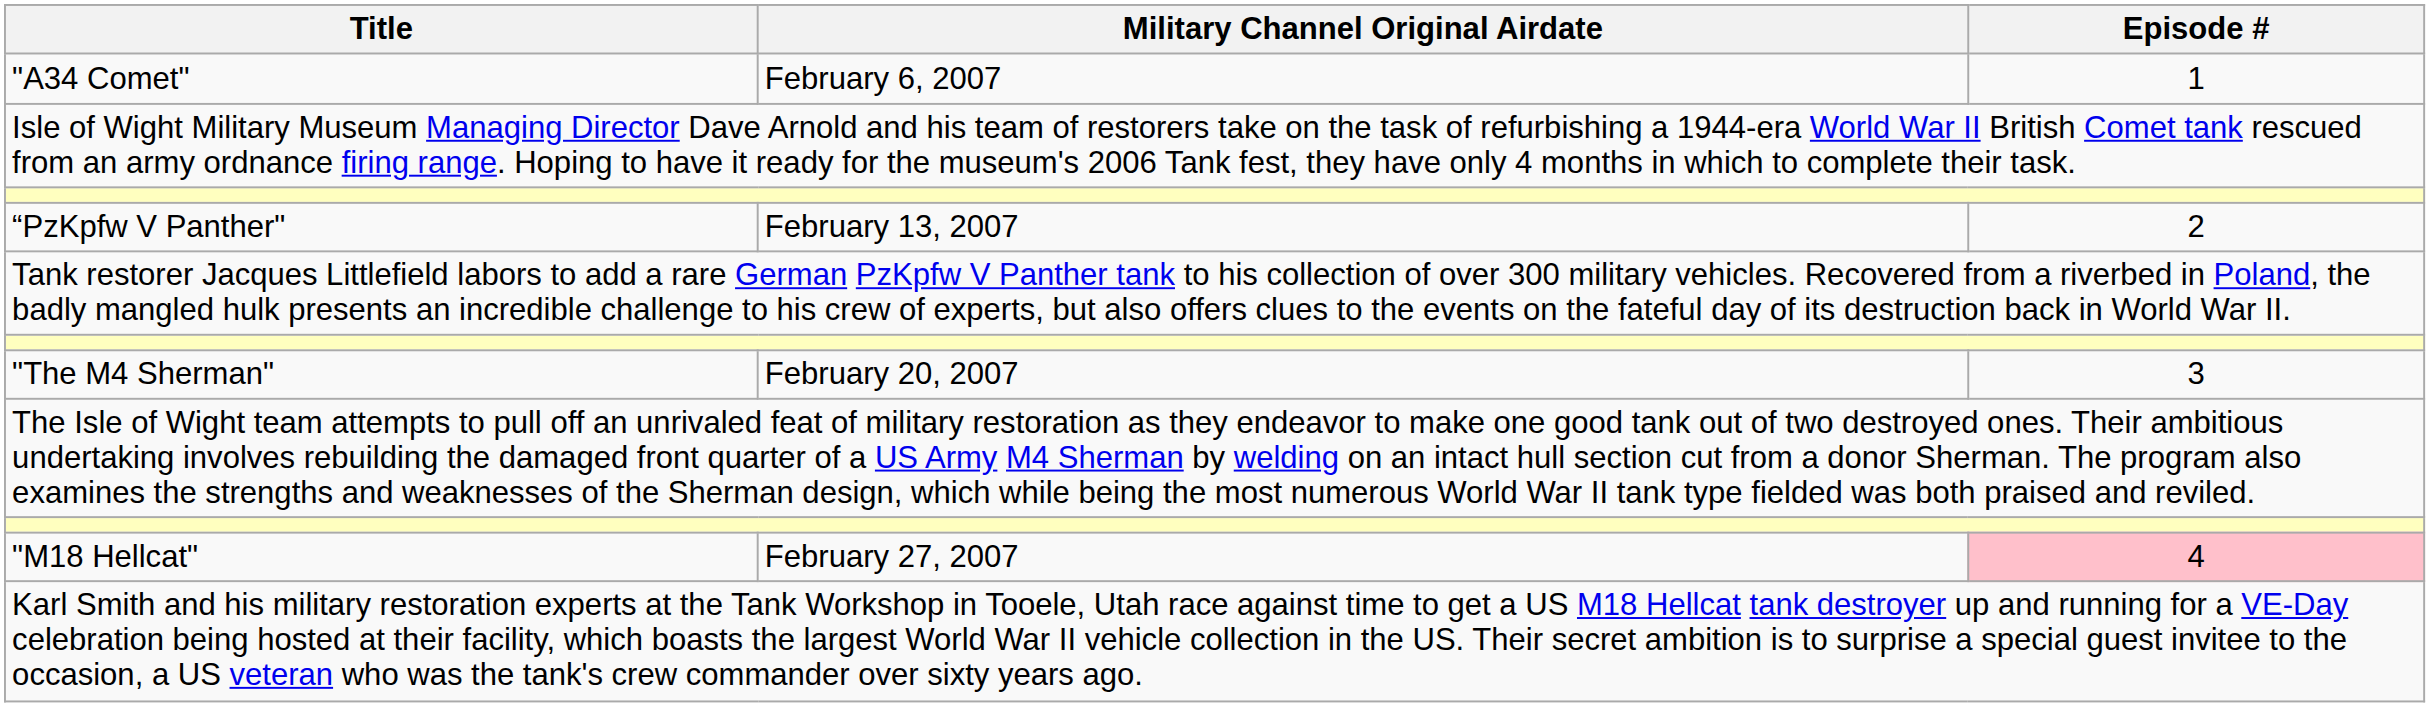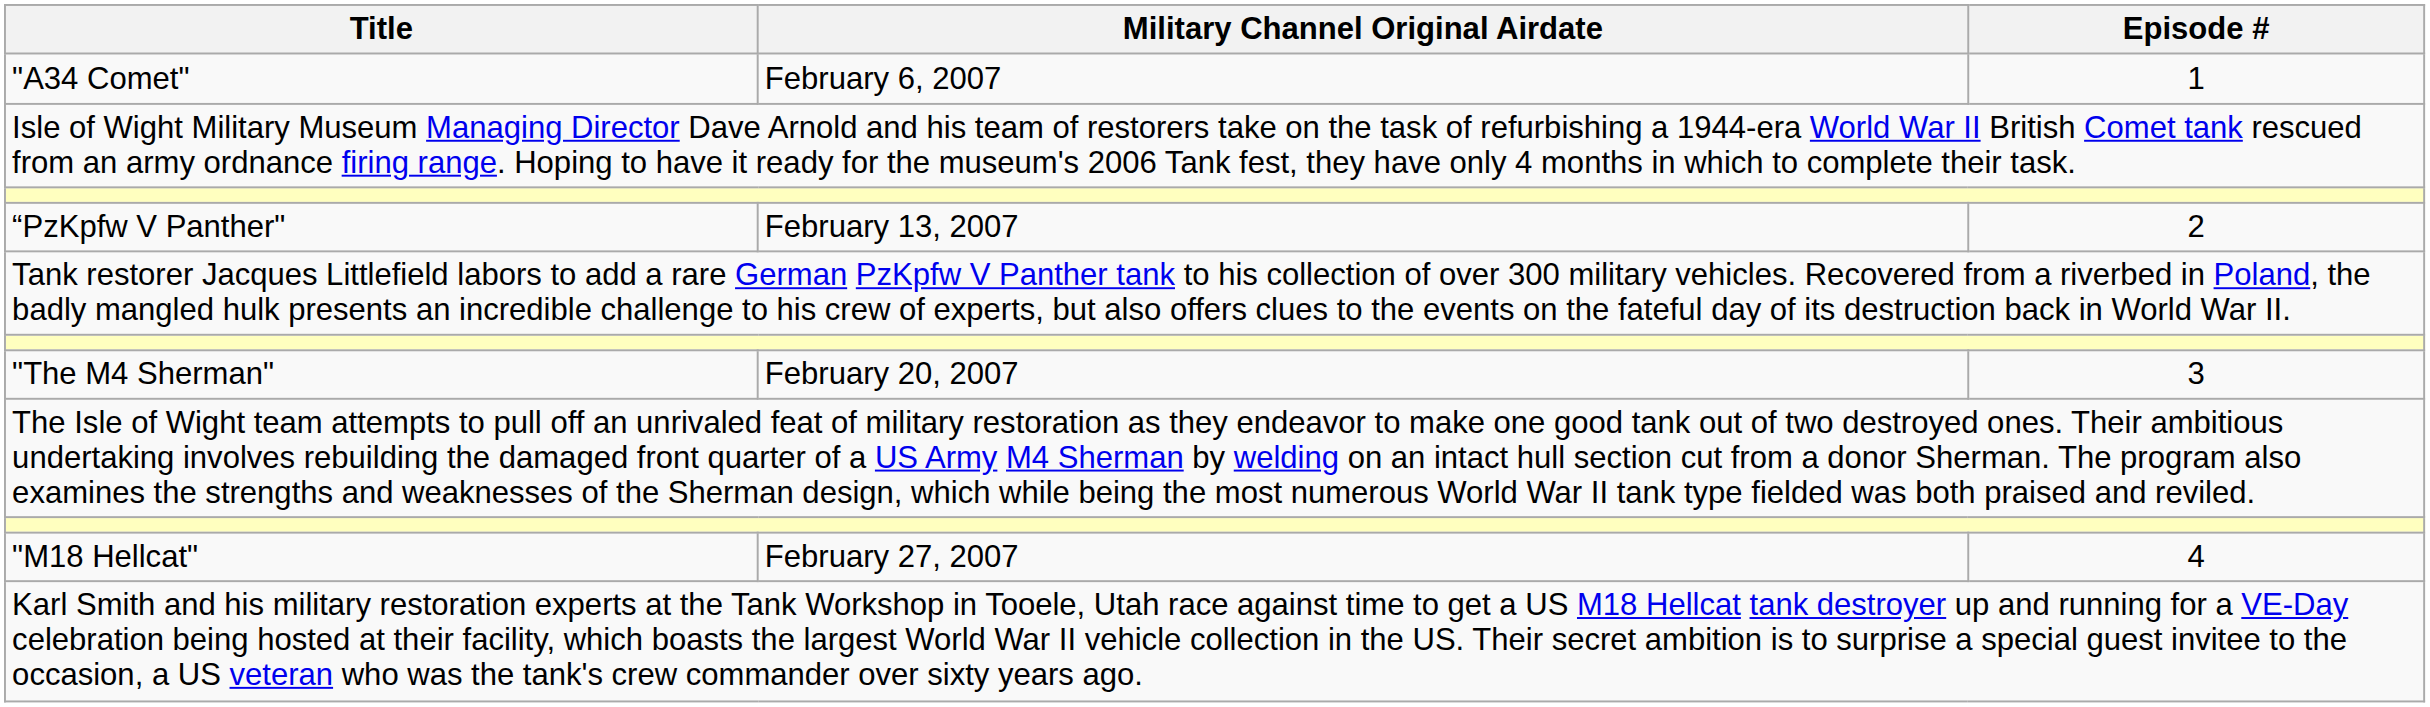"M18 Hellcat" | Episode #: pink background -> no background
